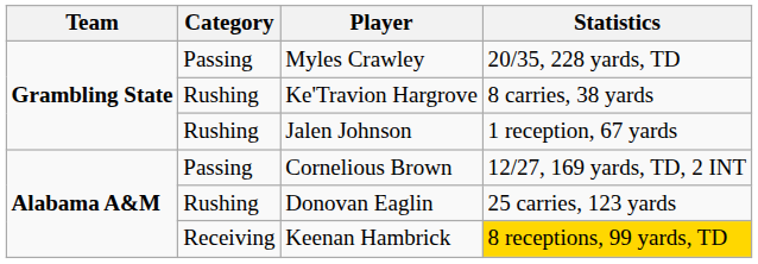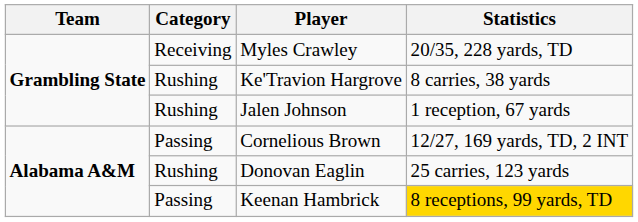Myles Crawley | Category: Passing -> Receiving
Keenan Hambrick | Category: Receiving -> Passing
